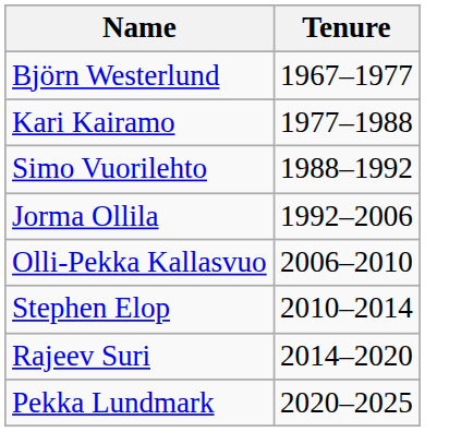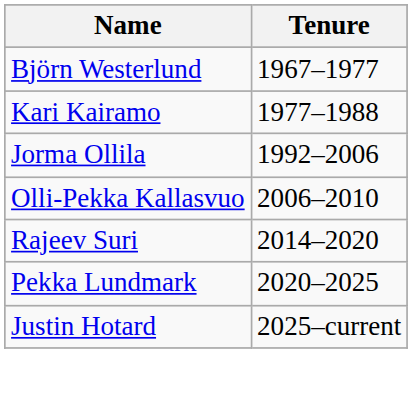- row: Simo Vuorilehto | 1988–1992
- row: Stephen Elop | 2010–2014
+ row: Justin Hotard | 2025–current
